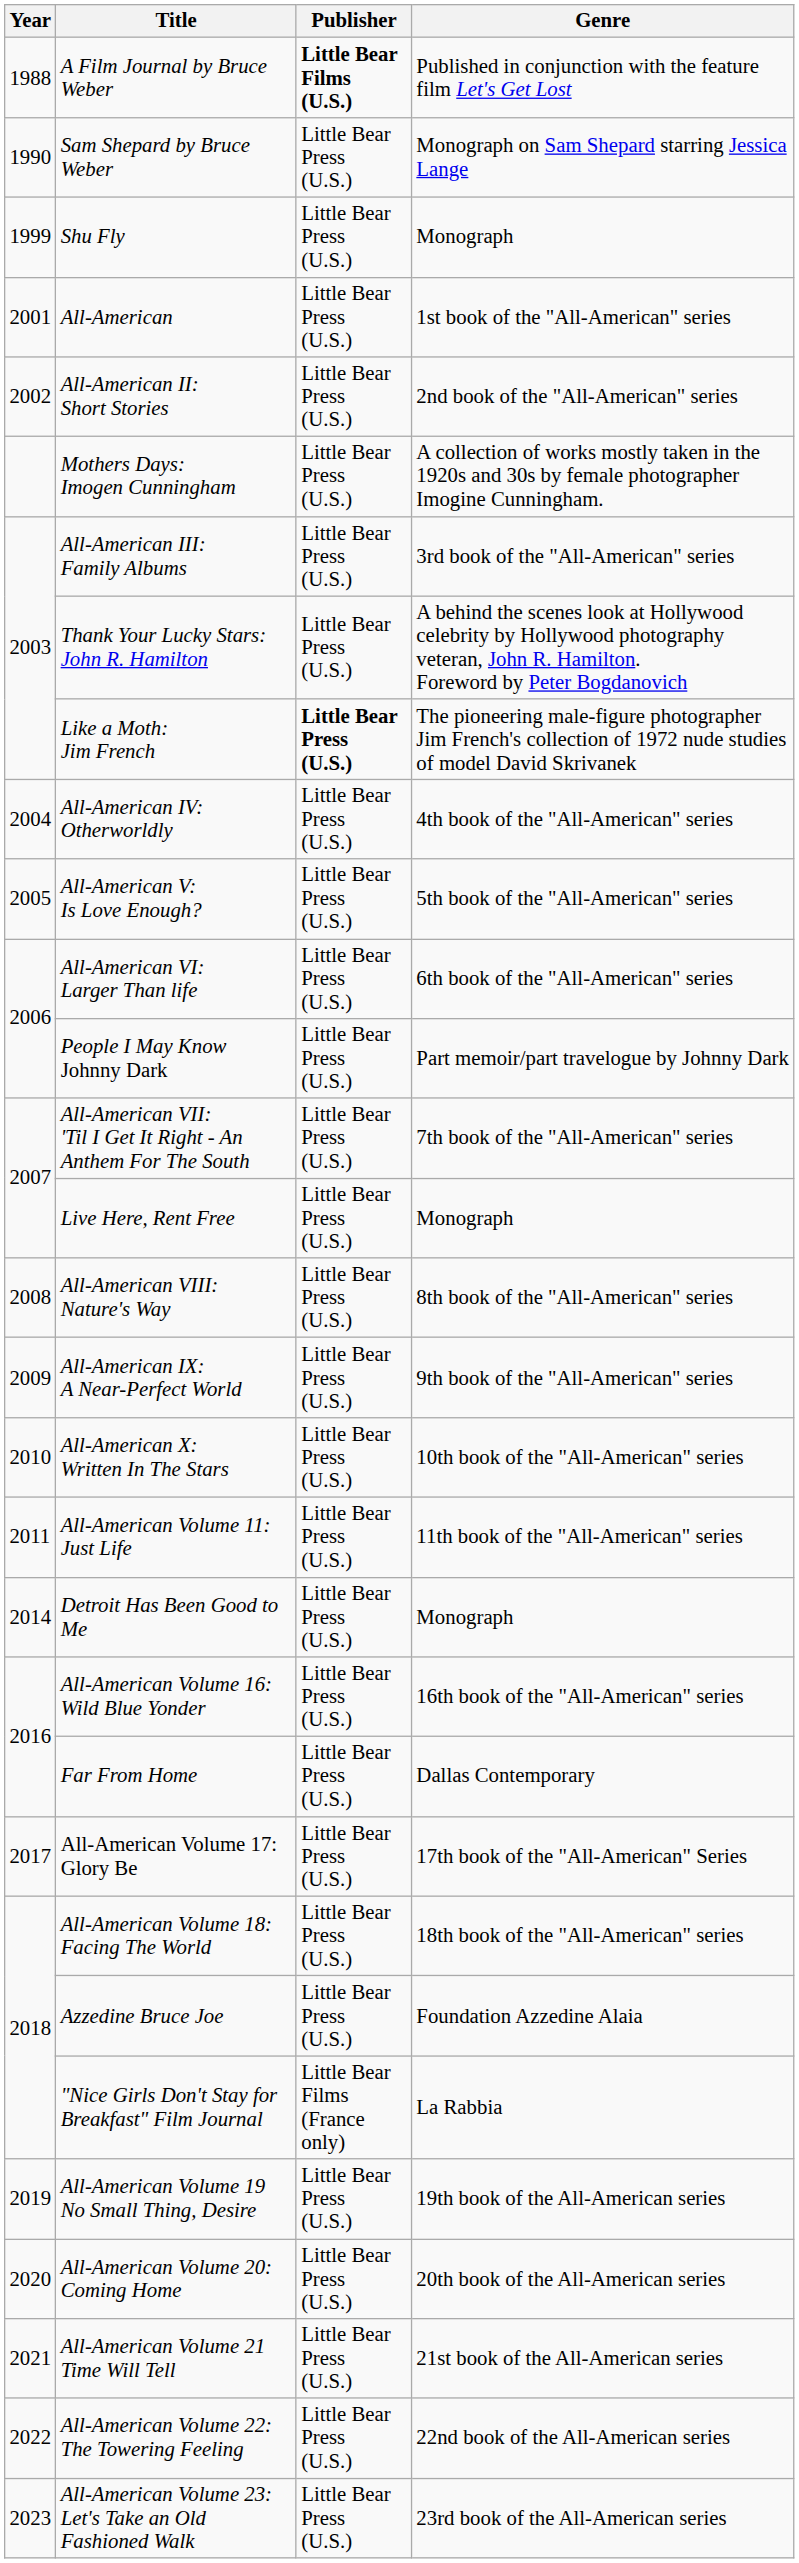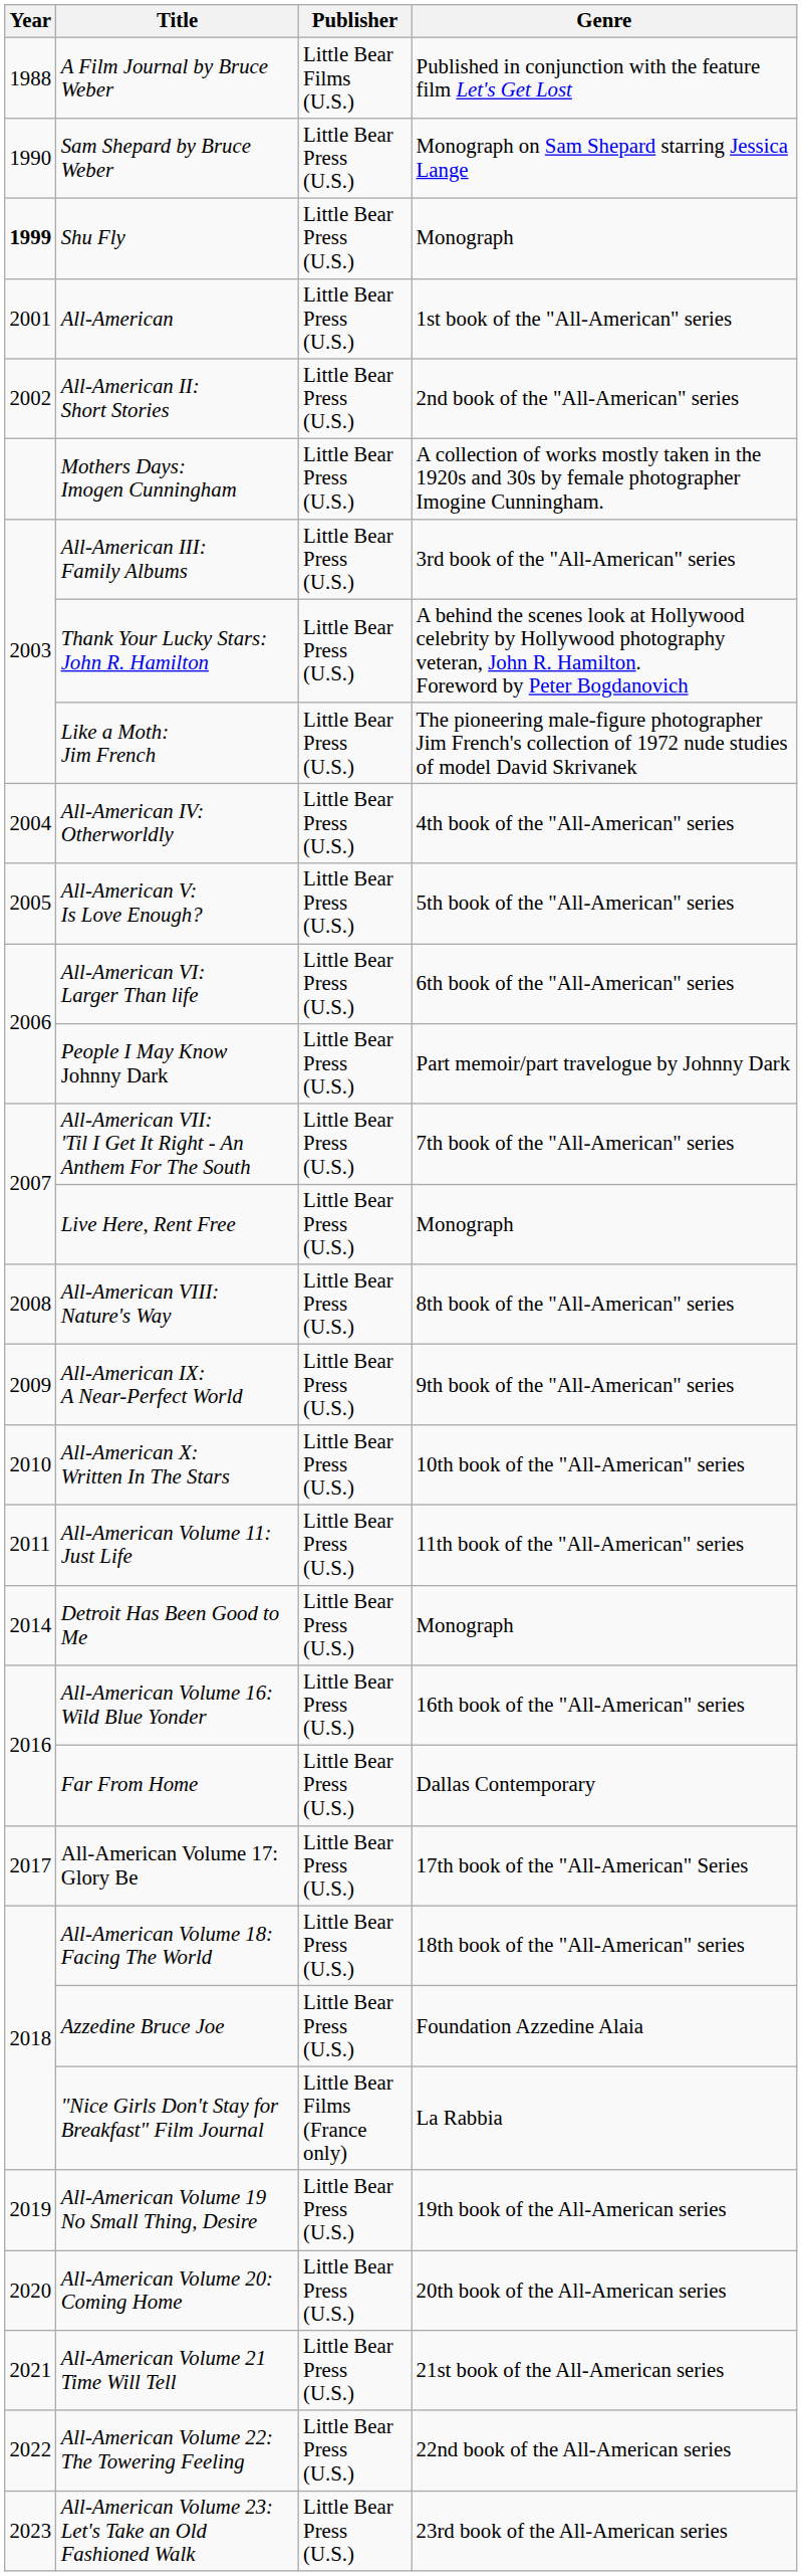A Film Journal by Bruce Weber | Publisher: bold -> normal
Shu Fly | Year: normal -> bold
Like a Moth: Jim French | Publisher: bold -> normal
